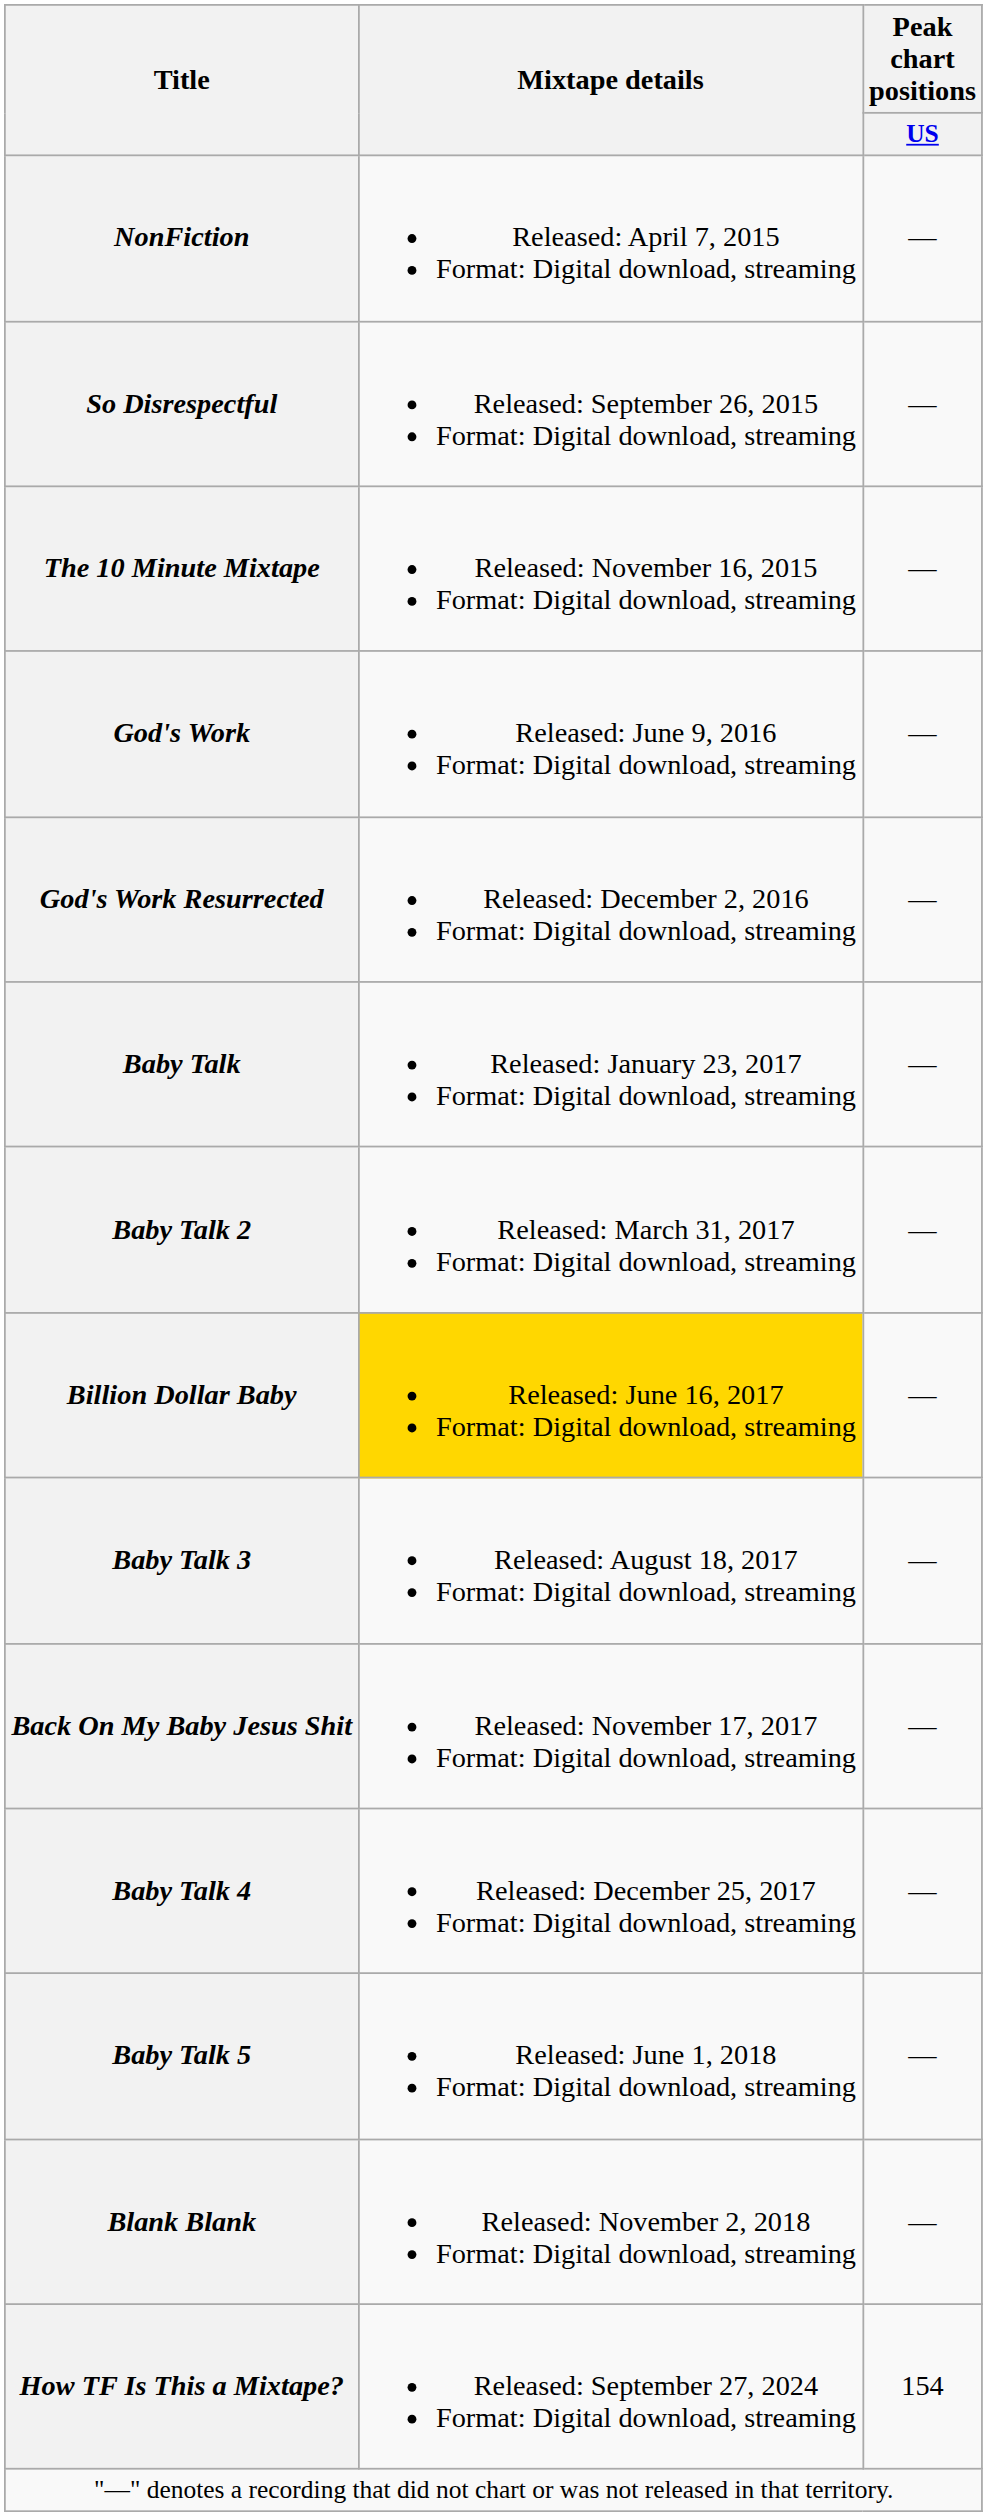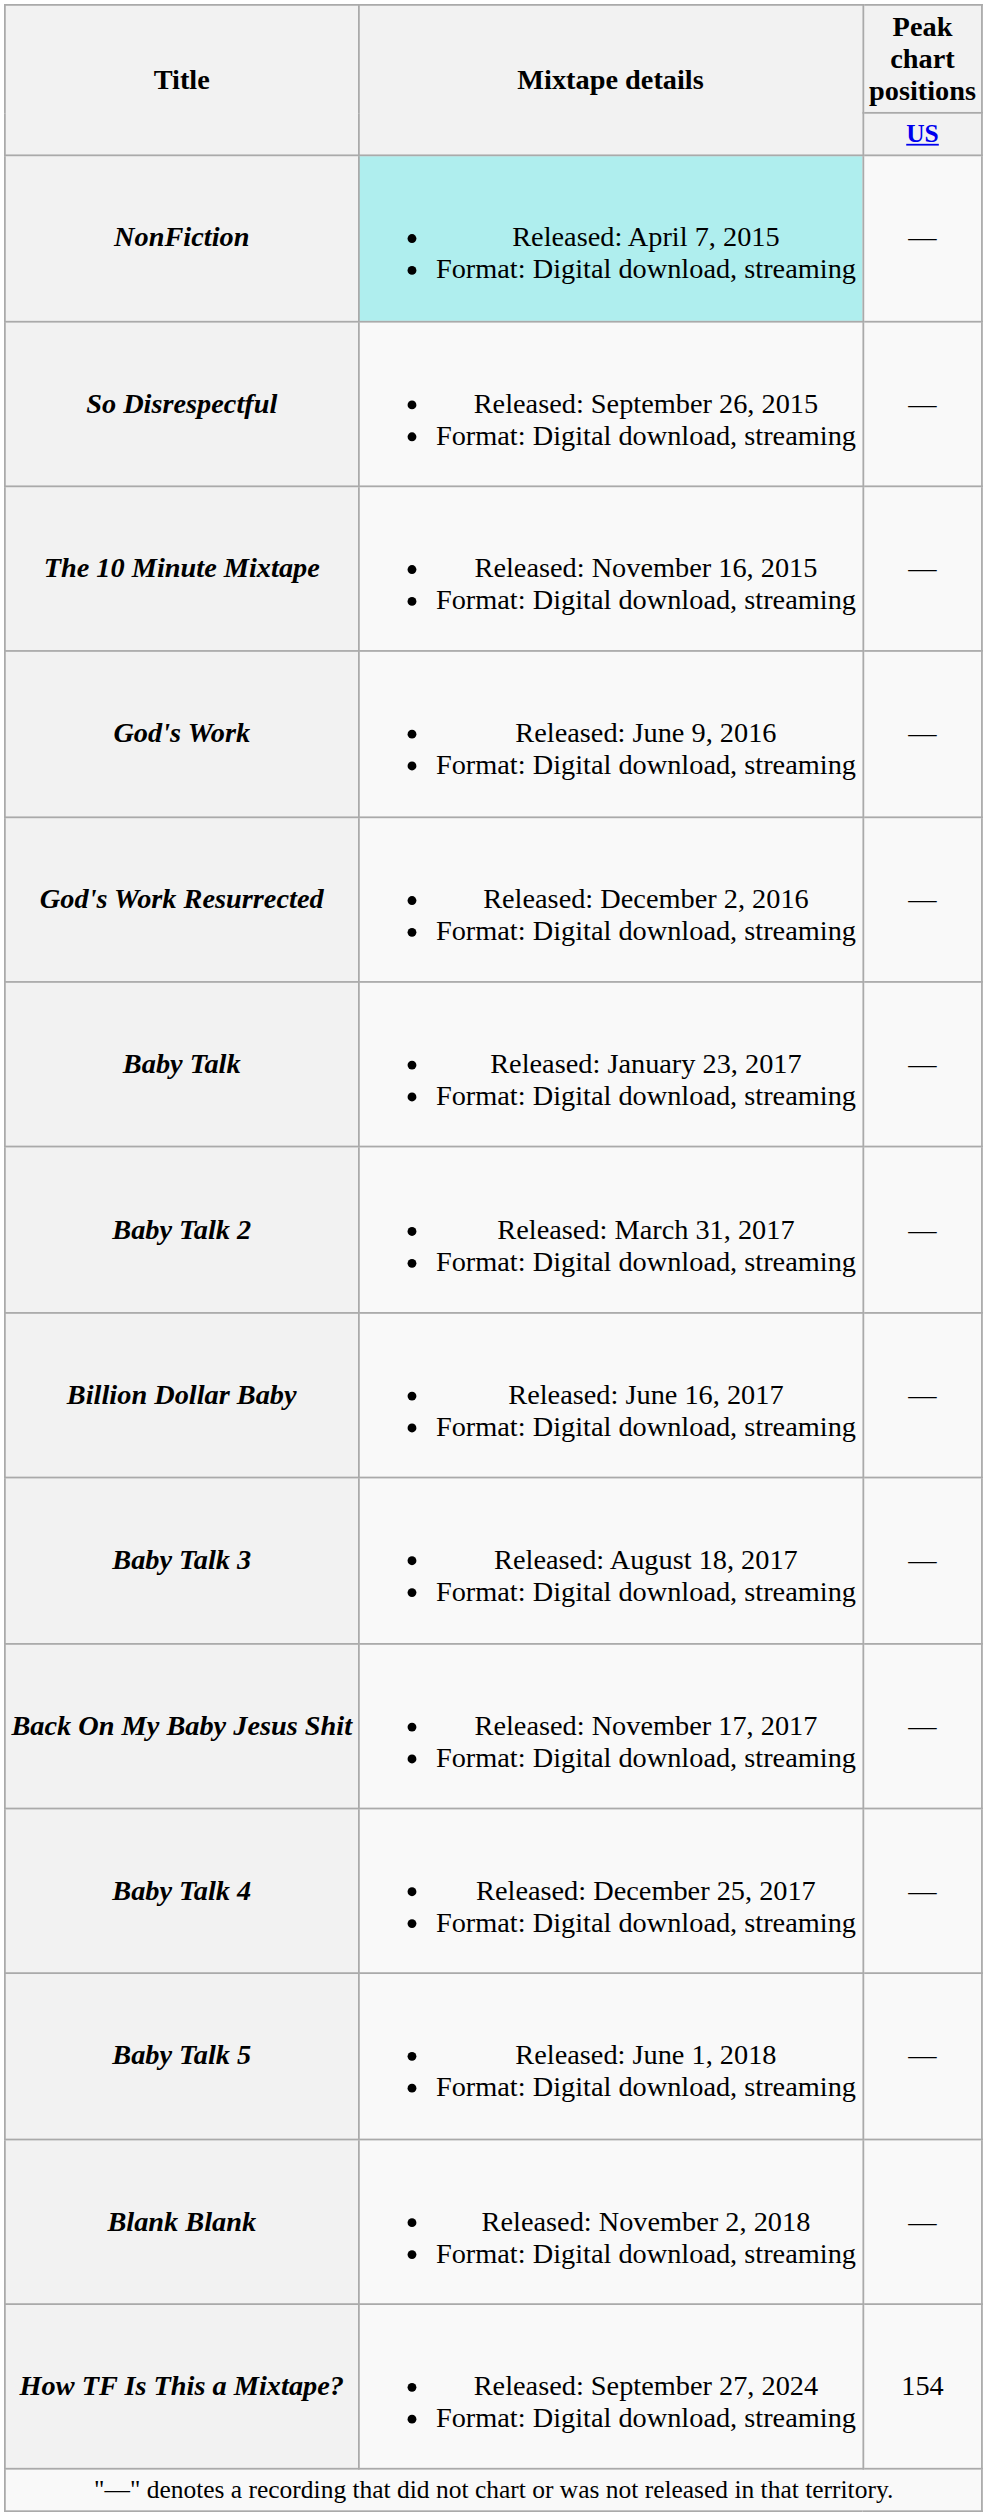NonFiction | Mixtape details: no background -> paleturquoise background
Billion Dollar Baby | Mixtape details: gold background -> no background
